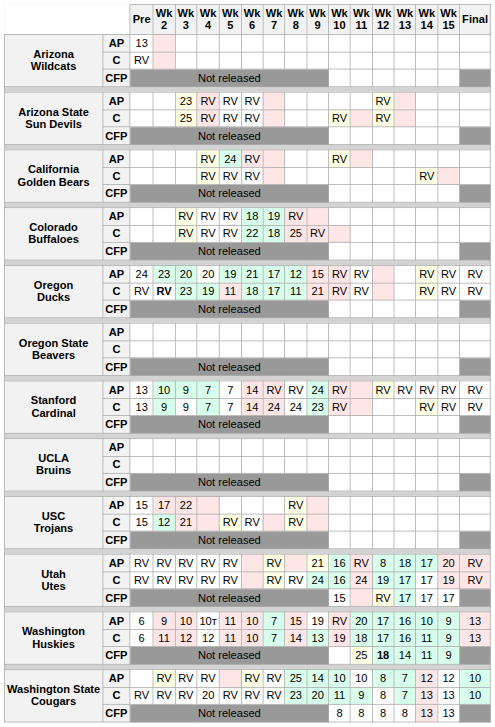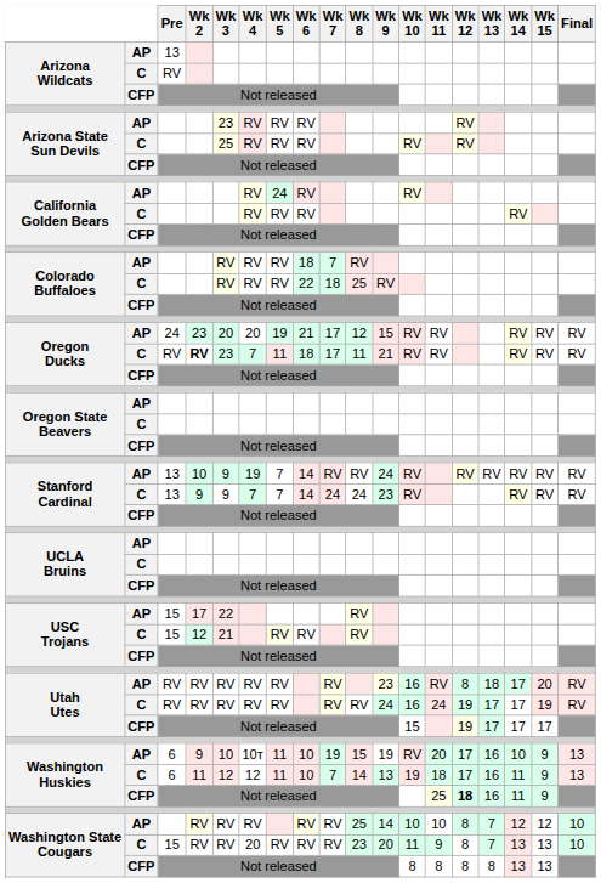Colorado Buffaloes / AP | Wk 7: 19 -> 7
Oregon Ducks / C | Wk 4: 19 -> 7
Stanford Cardinal / AP | Wk 4: 7 -> 19
Utah Utes / AP | Wk 9: 21 -> 23
Utah Utes / CFP | Wk 12: RV -> 19
Washington Huskies / AP | Wk 7: 7 -> 19
Washington Huskies / CFP | Wk 13: 14 -> 16
Washington State Cougars / C | Pre: RV -> 15
